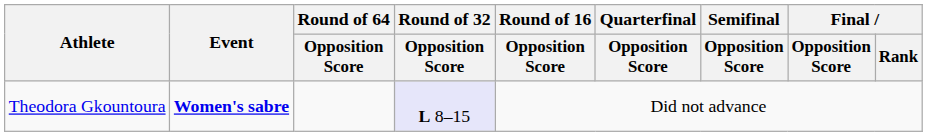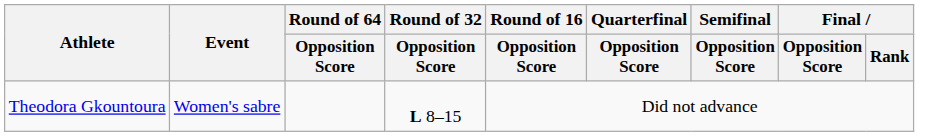Theodora Gkountoura | Event: bold -> normal
Theodora Gkountoura | Round of 32 / Opposition Score: lavender background -> no background
